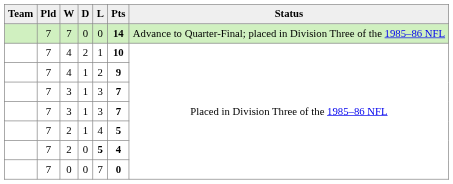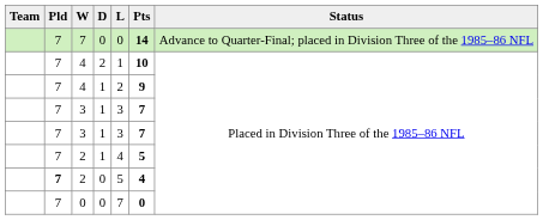2 / 0 | Pld: normal -> bold
2 / 0 | L: bold -> normal
